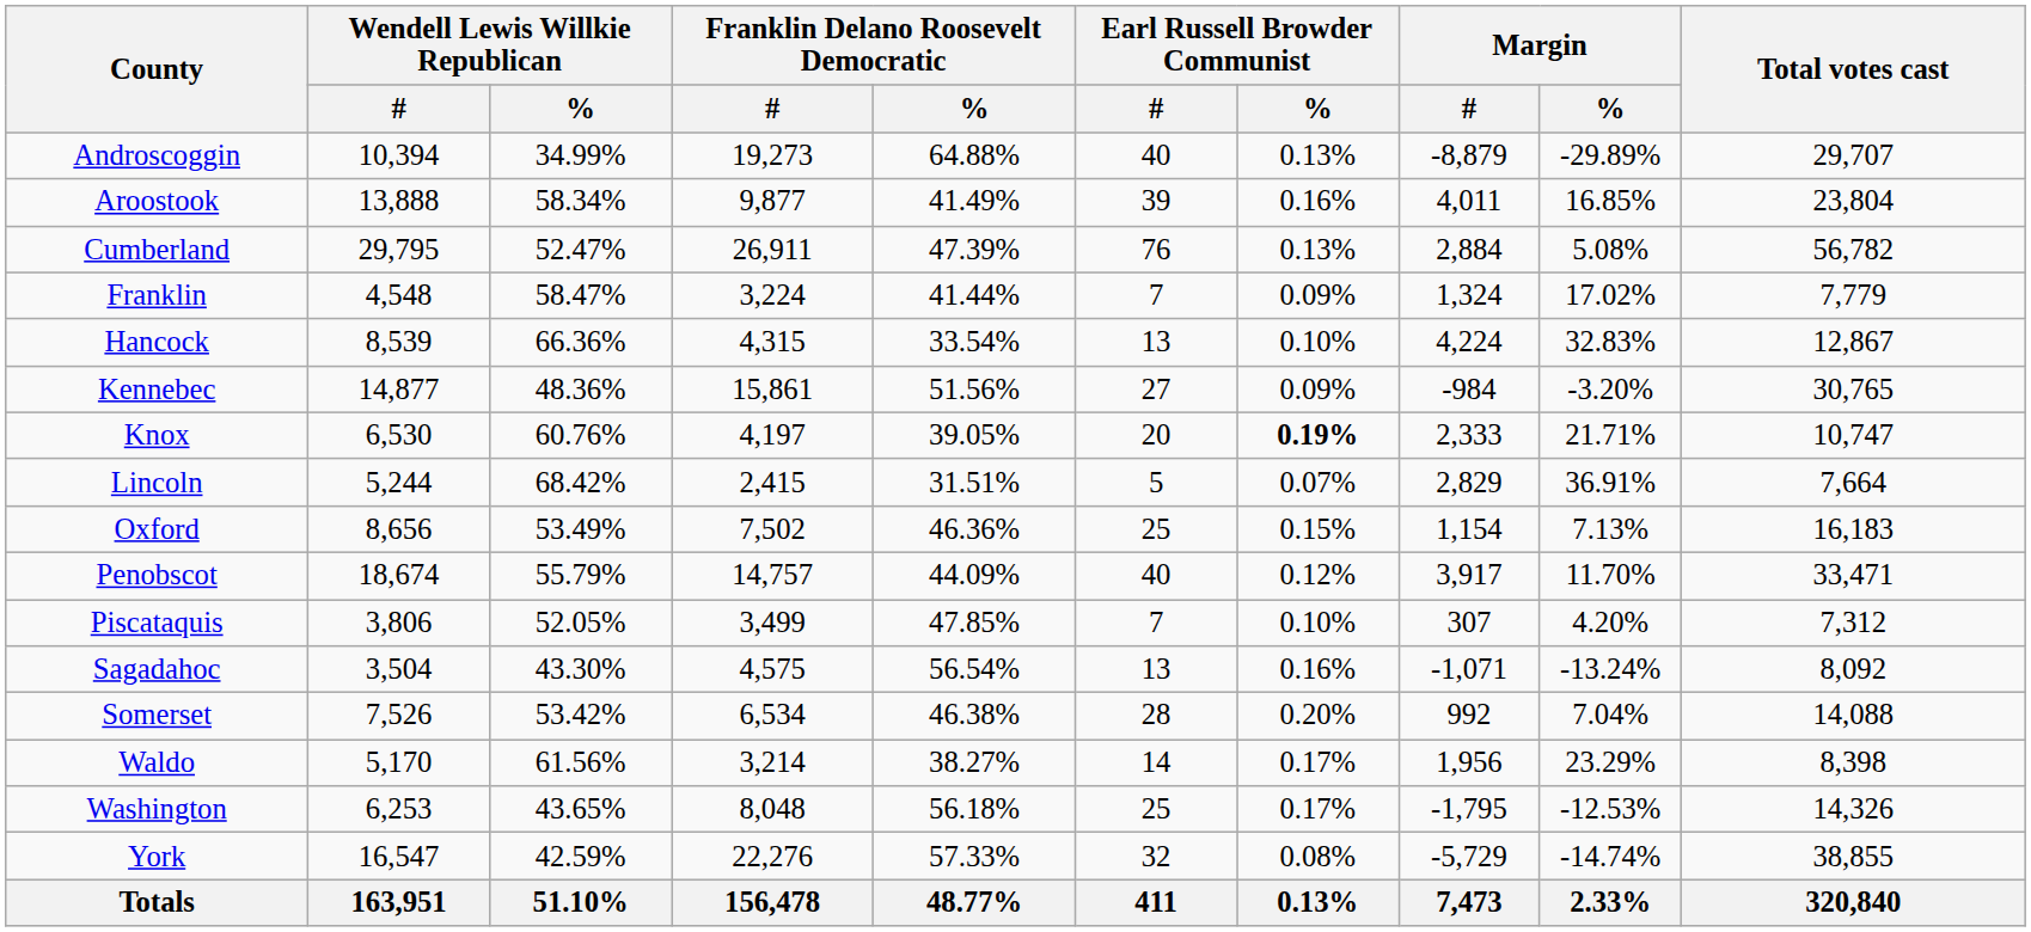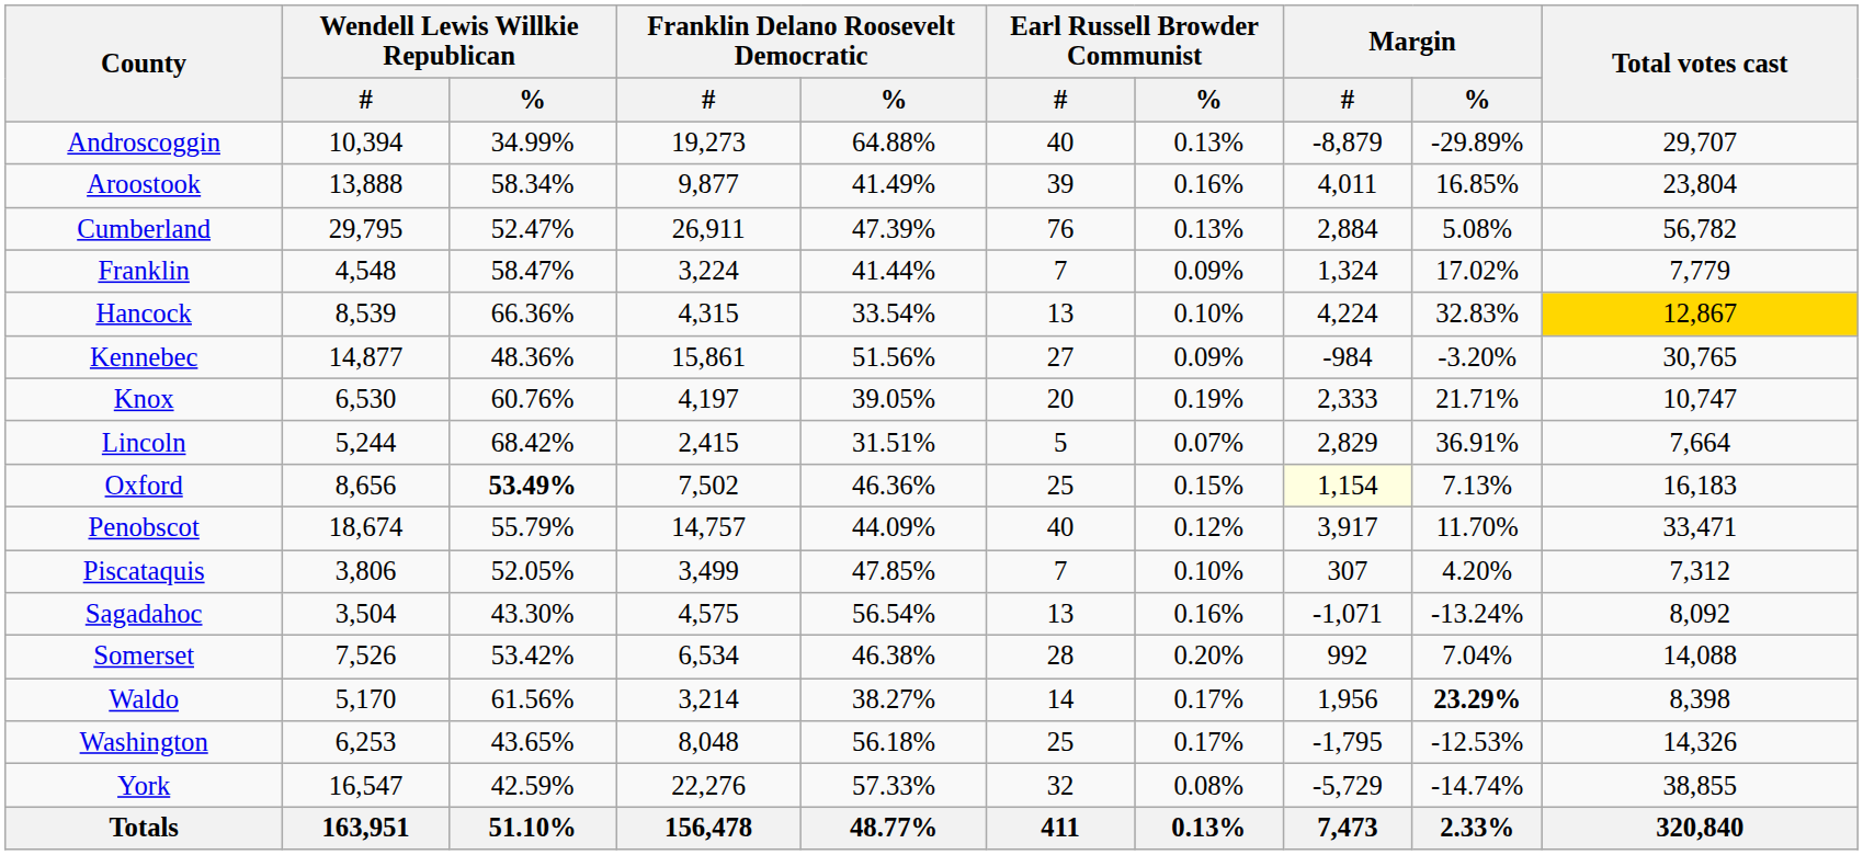Hancock | Total votes cast: no background -> gold background
Knox | Earl Russell Browder Communist / %: bold -> normal
Oxford | Wendell Lewis Willkie Republican / %: normal -> bold
Oxford | Margin / #: no background -> lightyellow background
Waldo | Margin / %: normal -> bold
